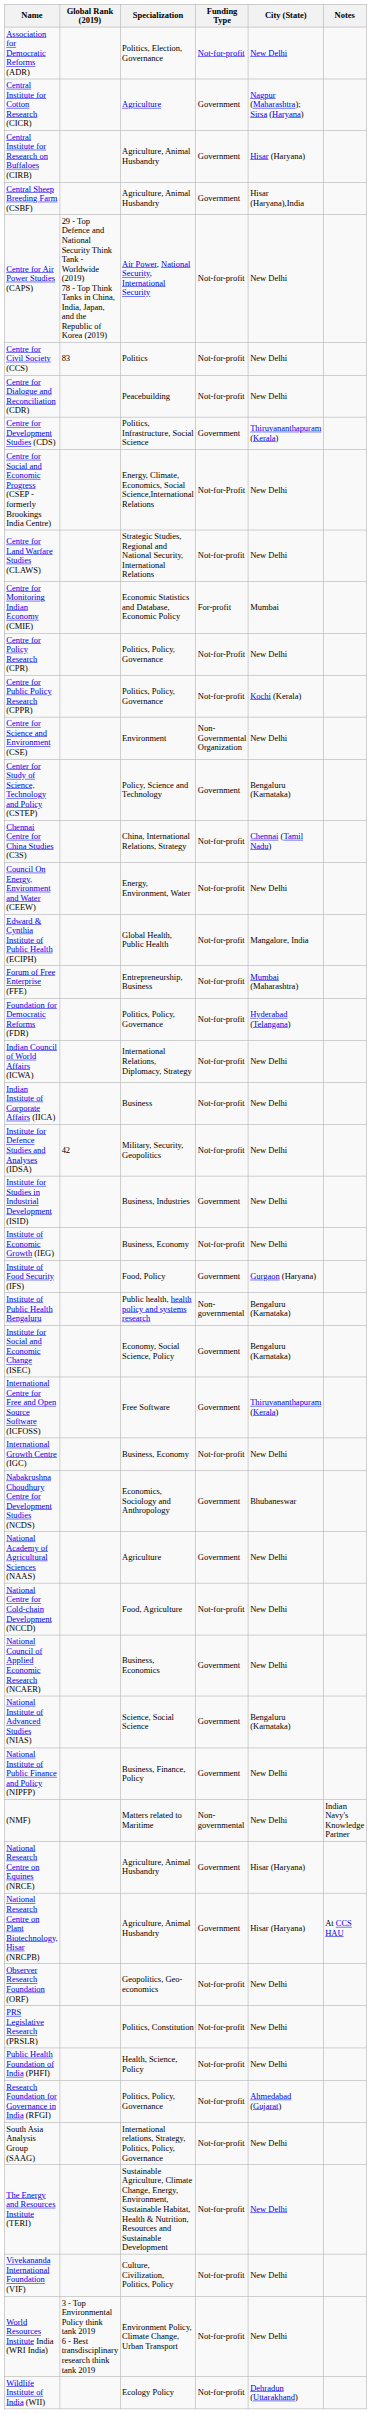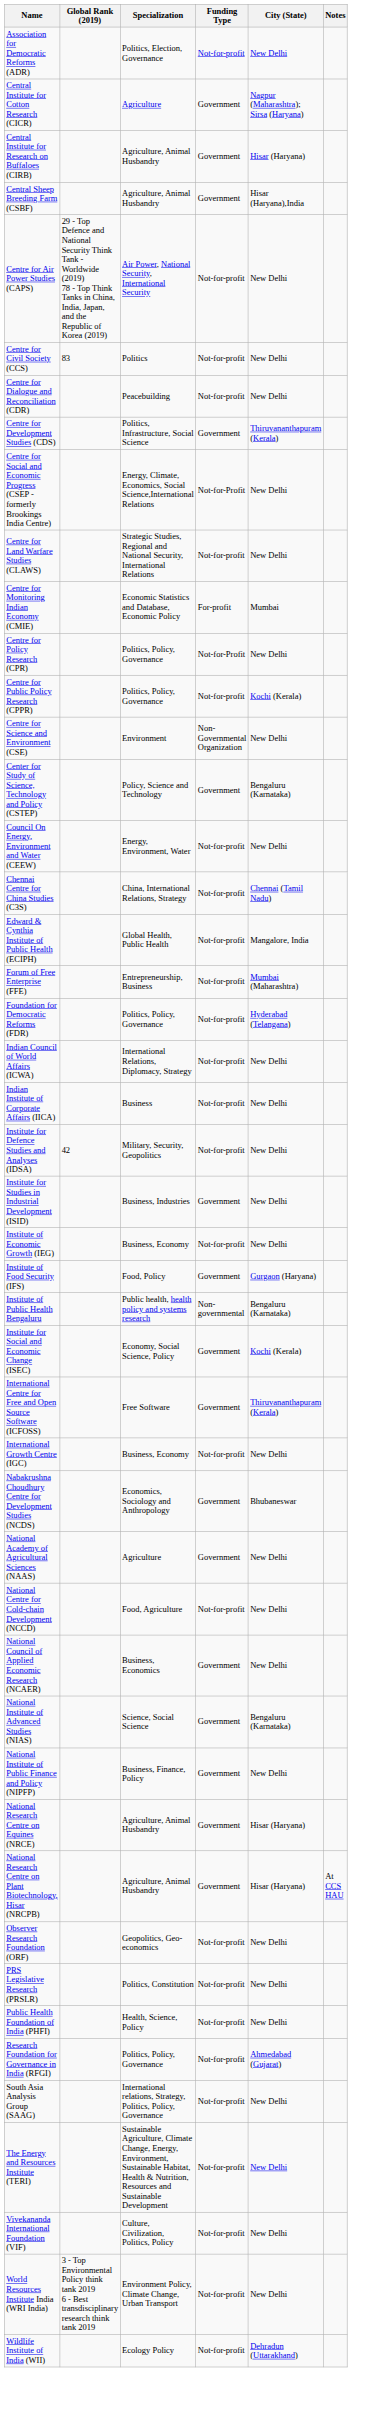rows swapped: Chennai Centre for China Studies (C3S) <-> Council On Energy, Environment and Water (CEEW)
Institute for Social and Economic Change (ISEC) | City (State): Bengaluru (Karnataka) -> Kochi (Kerala)
- row: (NMF) | Matters related to Maritime | Non-governmental | New Delhi | Indian Navy's Knowledge Partner
